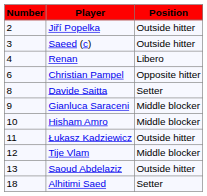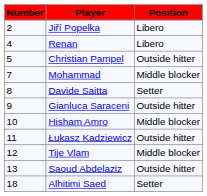Jiří Popelka | Position: Outside hitter -> Libero
- row: 3 | Saeed (c) | Outside hitter
Christian Pampel | Number: 6 -> 5
Christian Pampel | Position: Opposite hitter -> Outside hitter
+ row: 7 | Mohammad | Middle blocker
Gianluca Saraceni | Position: Middle blocker -> Outside hitter
